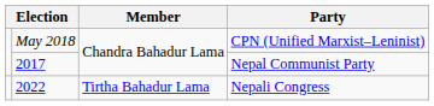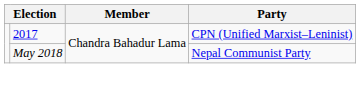CPN (Unified Marxist–Leninist) | column 2: May 2018 -> 2017
Nepal Communist Party | column 2: 2017 -> May 2018
- row: 2022 | Tirtha Bahadur Lama | Nepali Congress
